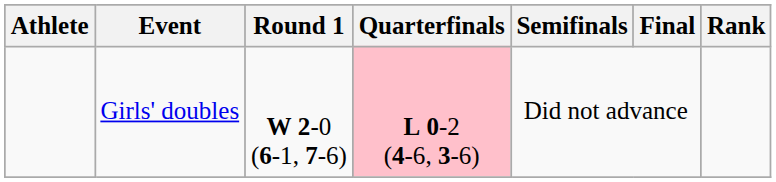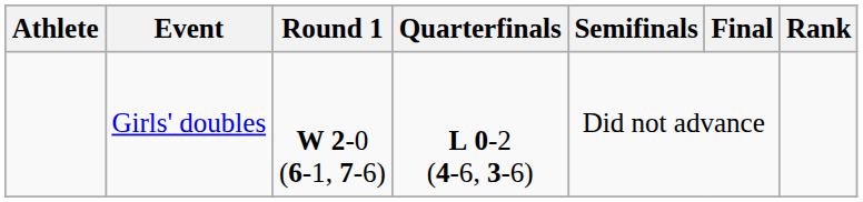Girls' doubles | Quarterfinals: pink background -> no background
